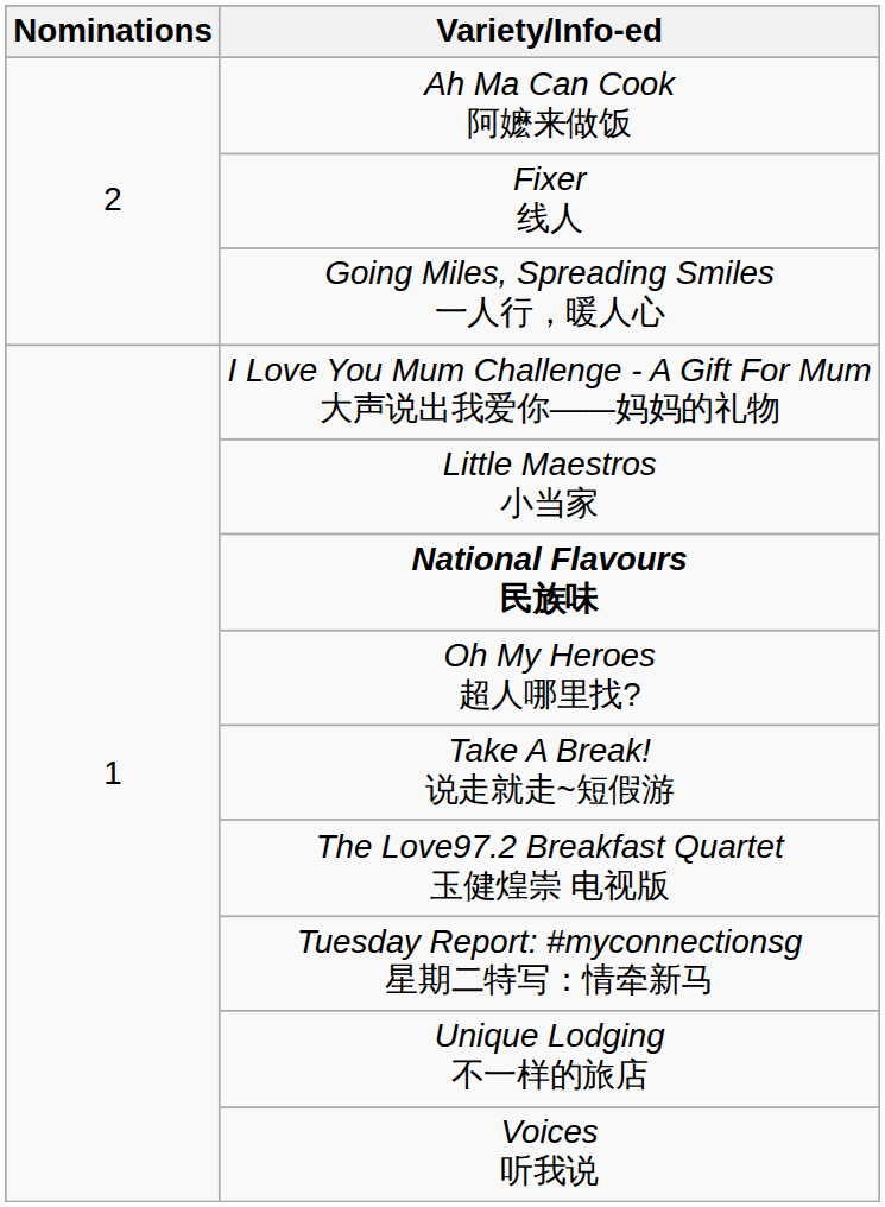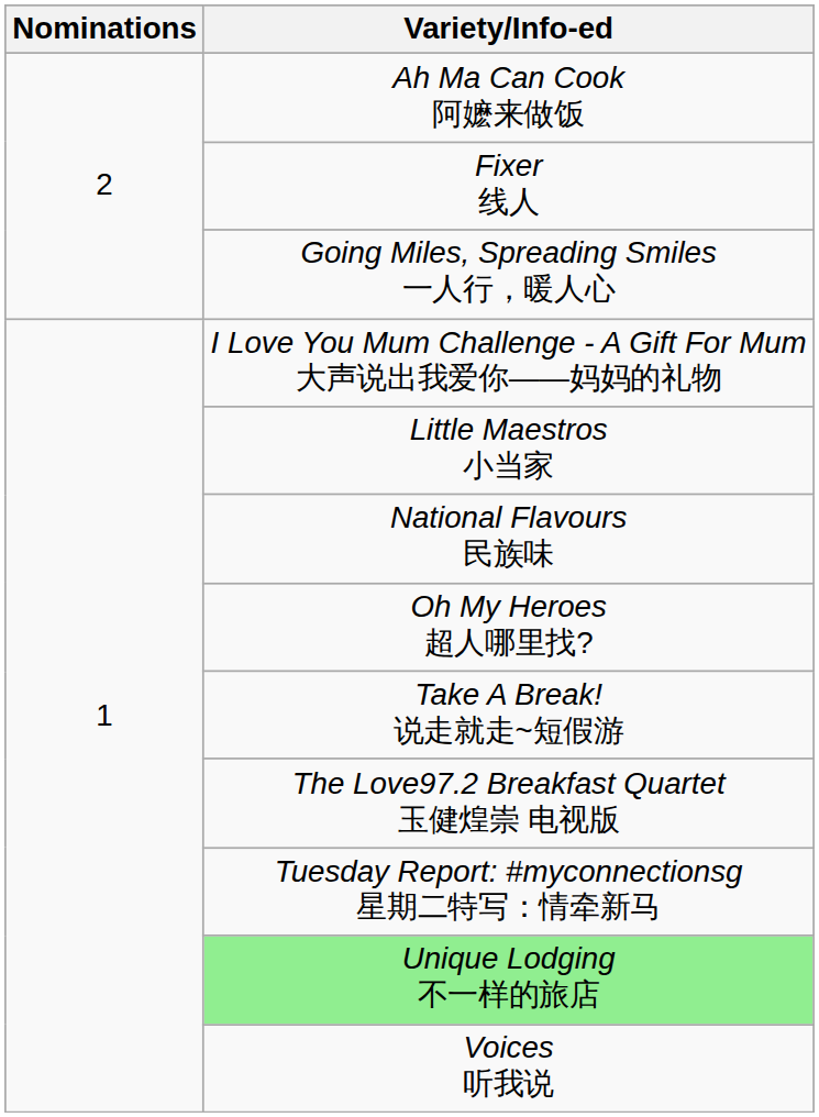National Flavours 民族味 | Variety/Info-ed: bold -> normal
Unique Lodging 不一样的旅店 | Variety/Info-ed: no background -> lightgreen background
